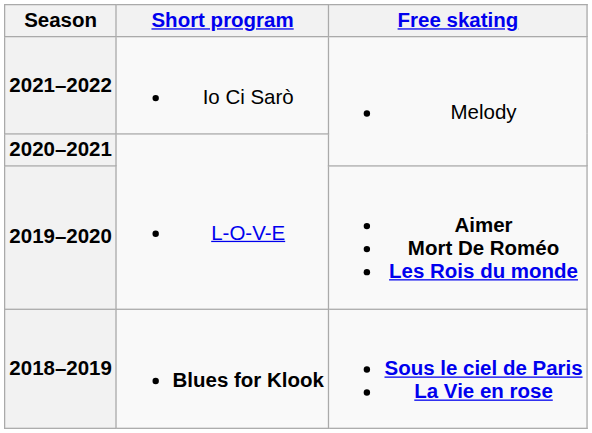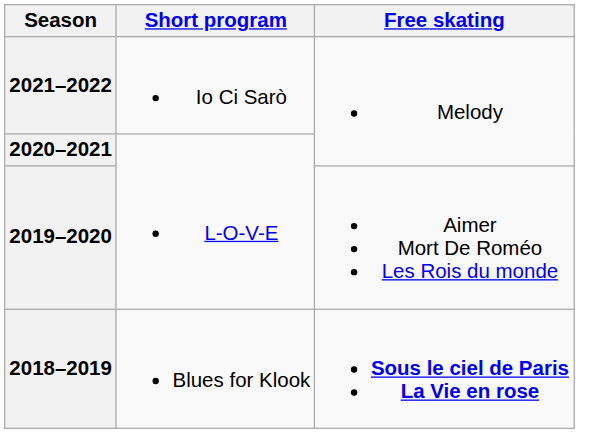2019–2020 | Free skating: bold -> normal
2018–2019 | Short program: bold -> normal
